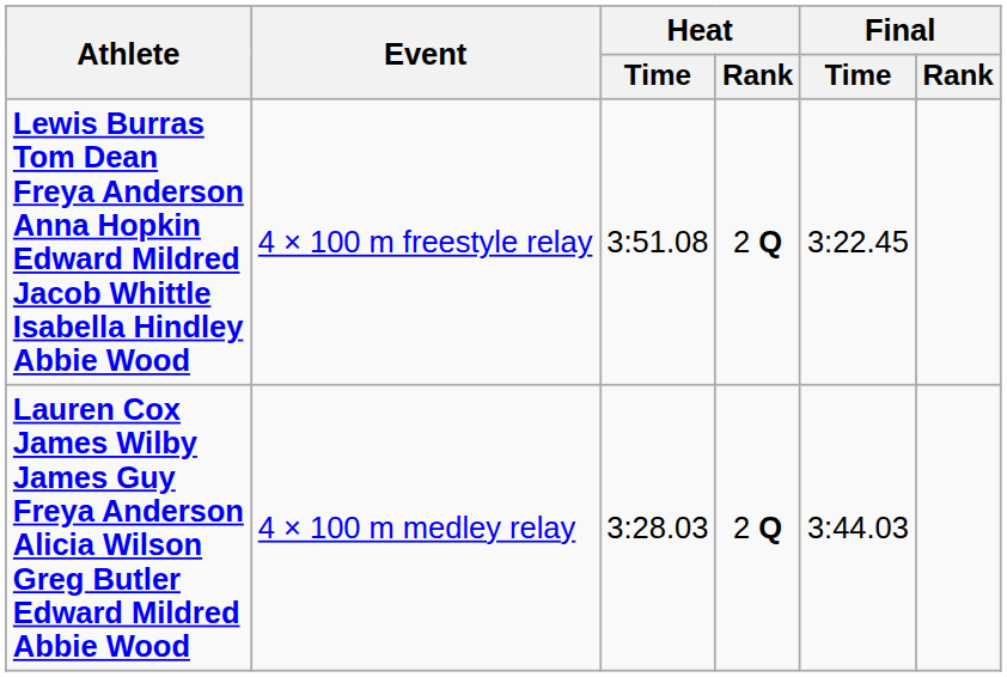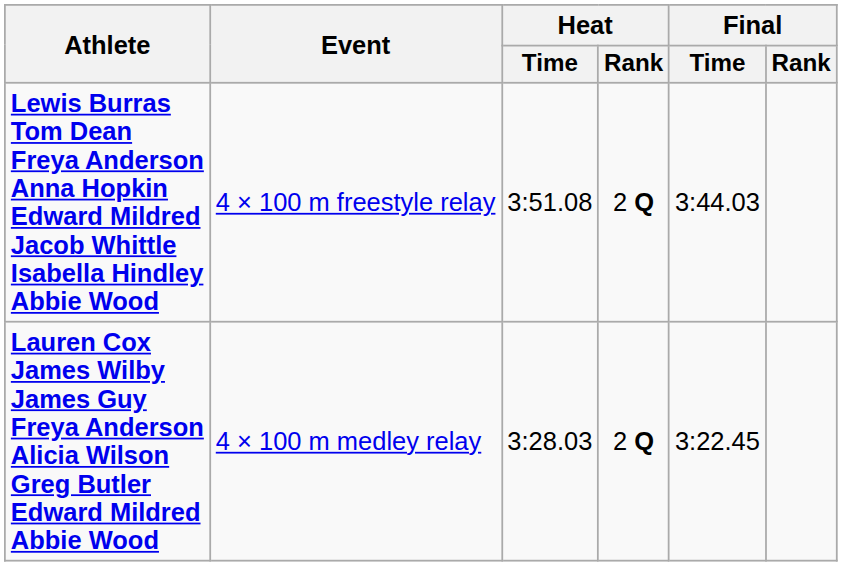row 3 | Final / Time: 3:22.45 -> 3:44.03
row 4 | Final / Time: 3:44.03 -> 3:22.45
